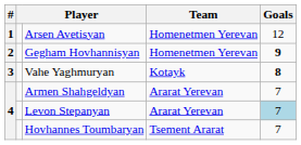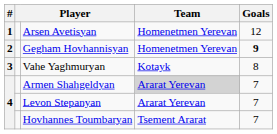Vahe Yaghmuryan | Goals: bold -> normal
Armen Shahgeldyan | Team: no background -> lightgrey background
Levon Stepanyan | Goals: lightblue background -> no background
